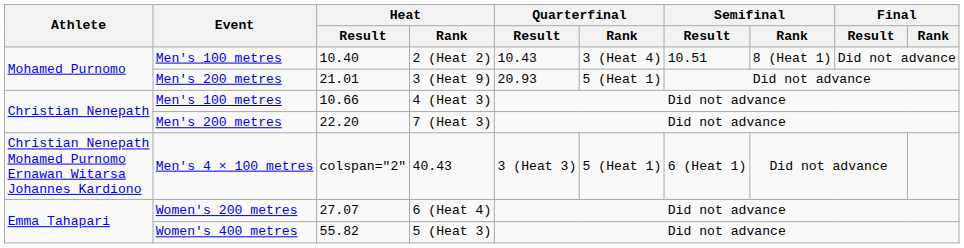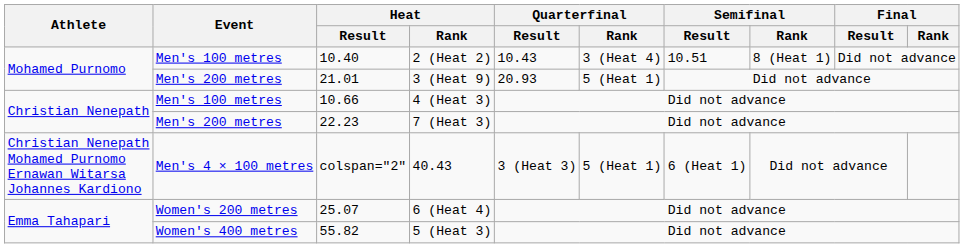7 (Heat 3) | Heat / Result: 22.20 -> 22.23
6 (Heat 4) | Heat / Result: 27.07 -> 25.07
